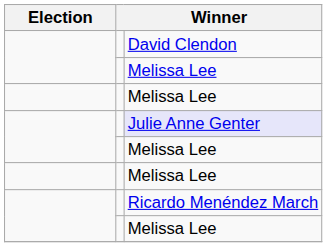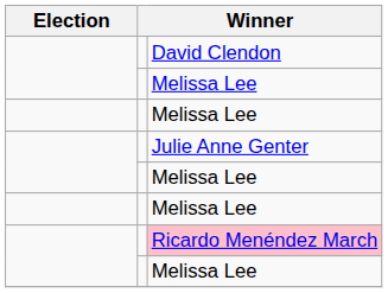Julie Anne Genter | column 3: lavender background -> no background
Ricardo Menéndez March | column 3: no background -> pink background
